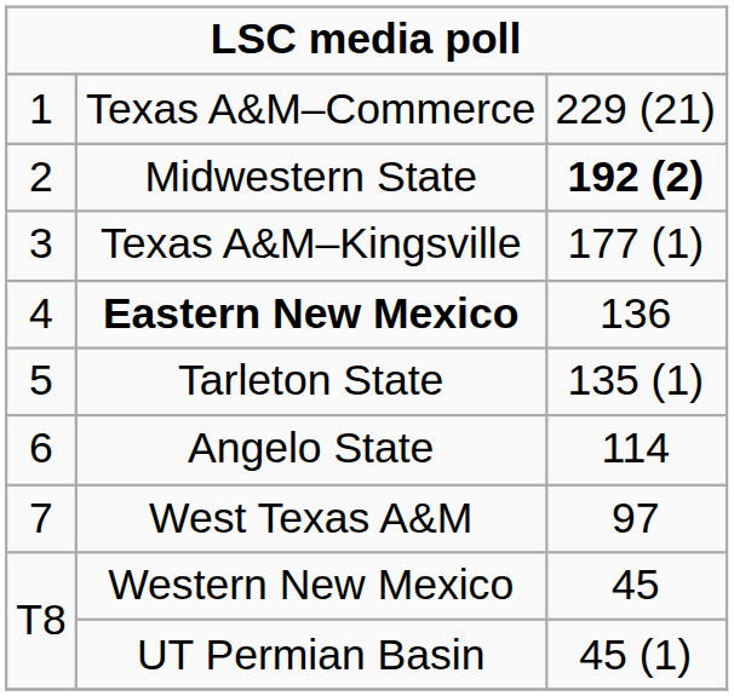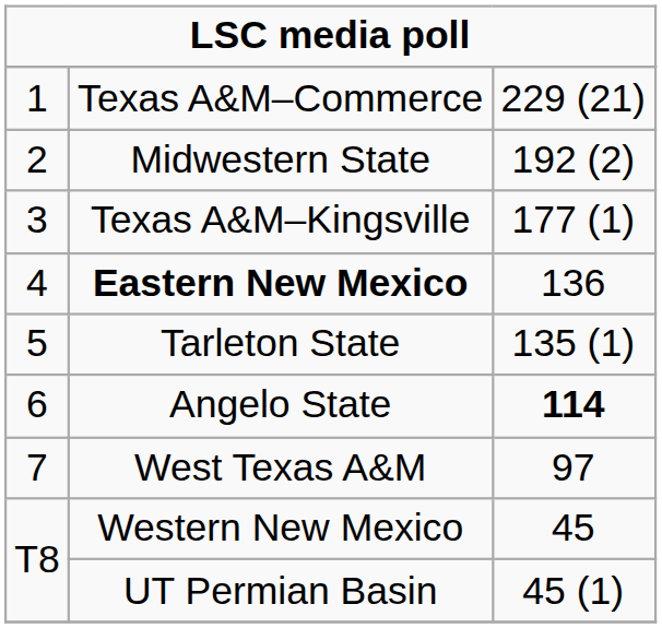Midwestern State | column 3: bold -> normal
Angelo State | column 3: normal -> bold
